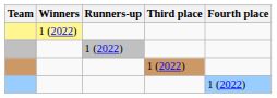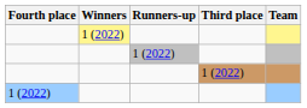columns swapped: Team <-> Fourth place
